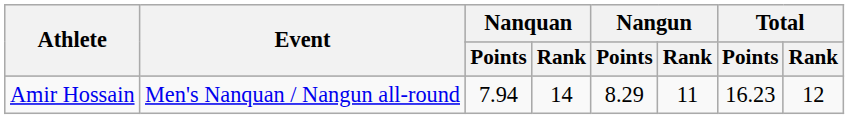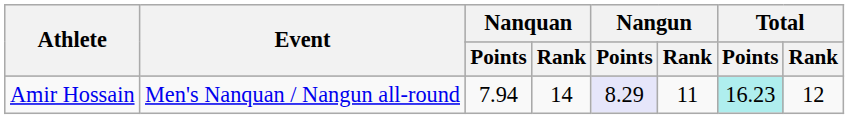row 3 | Nangun / Points: no background -> lavender background
row 3 | Total / Points: no background -> paleturquoise background
